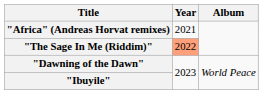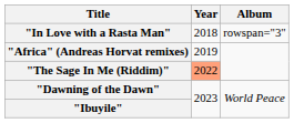+ row: "In Love with a Rasta Man" | 2018 | rowspan="3"
"Africa" (Andreas Horvat remixes) | Year: 2021 -> 2019
